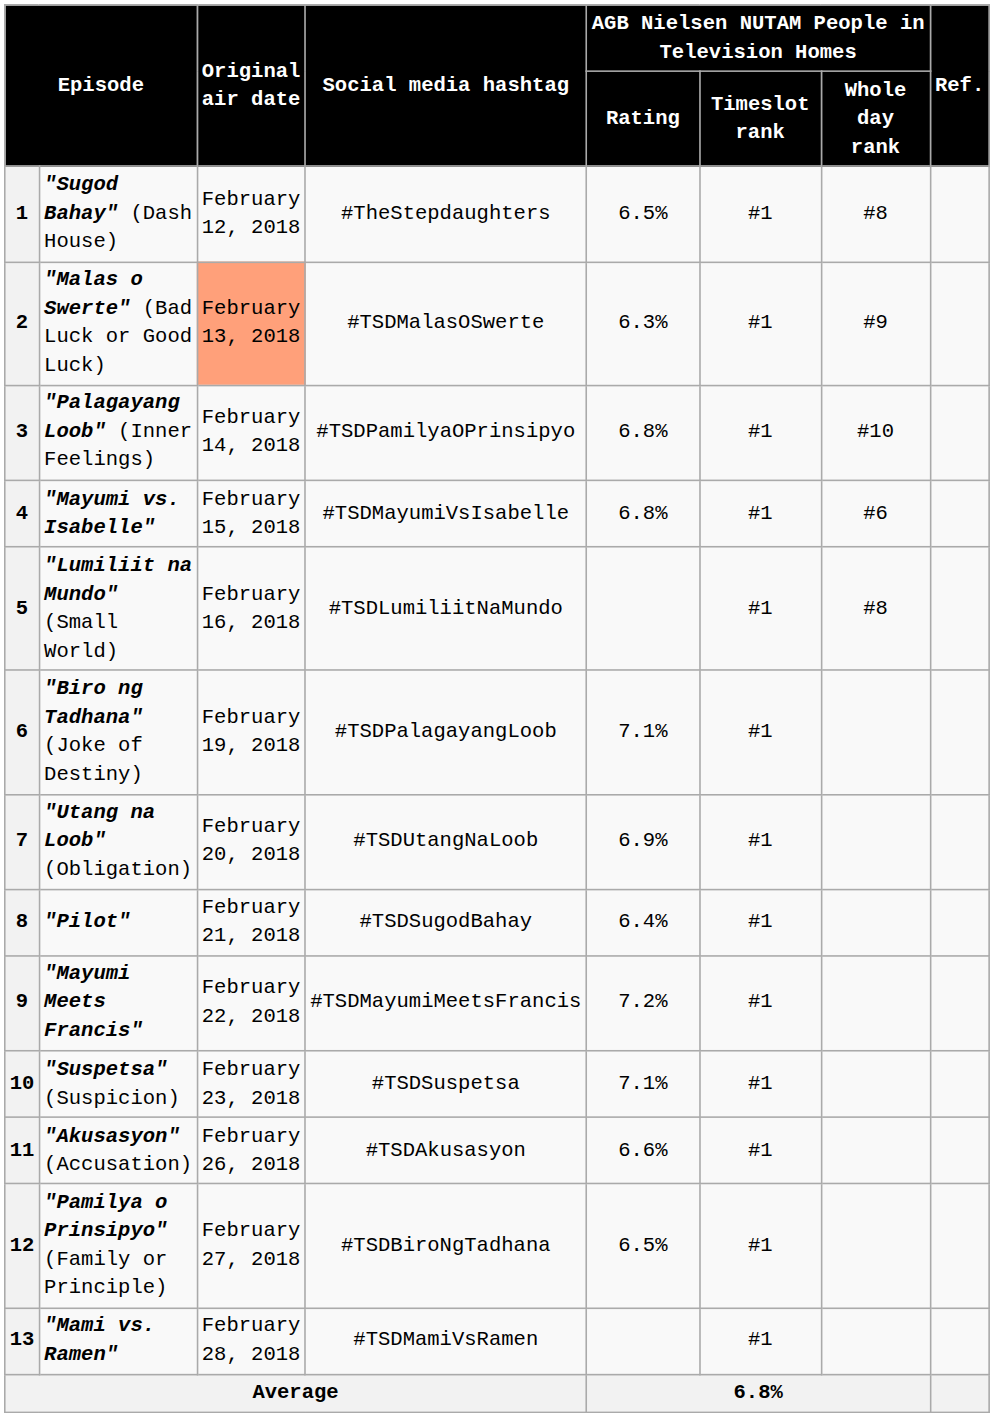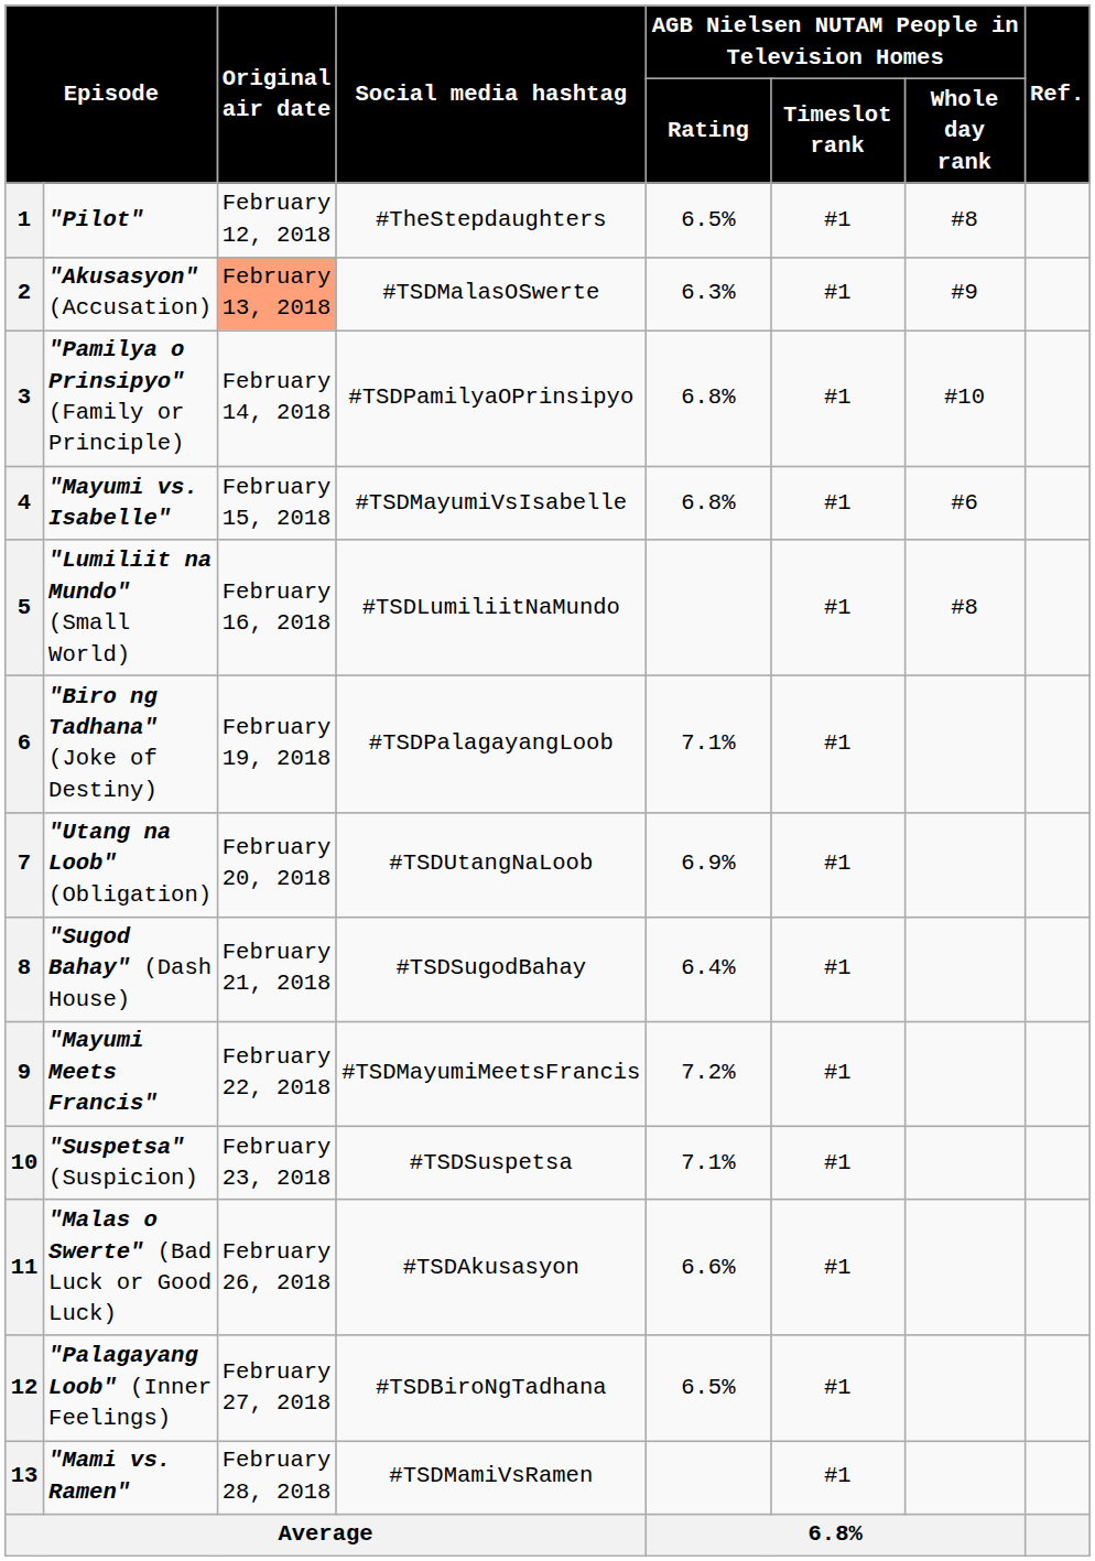1 | column 2: "Sugod Bahay" (Dash House) -> "Pilot"
2 | column 2: "Malas o Swerte" (Bad Luck or Good Luck) -> "Akusasyon" (Accusation)
3 | column 2: "Palagayang Loob" (Inner Feelings) -> "Pamilya o Prinsipyo" (Family or Principle)
8 | column 2: "Pilot" -> "Sugod Bahay" (Dash House)
11 | column 2: "Akusasyon" (Accusation) -> "Malas o Swerte" (Bad Luck or Good Luck)
12 | column 2: "Pamilya o Prinsipyo" (Family or Principle) -> "Palagayang Loob" (Inner Feelings)
